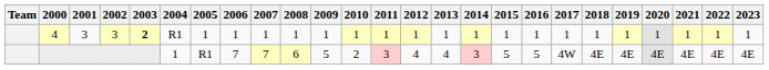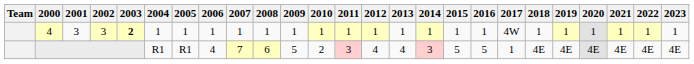row 2 | 2004: R1 -> 1
row 2 | 2017: 1 -> 4W
row 3 | 2004: 1 -> R1
row 3 | 2006: 7 -> 4
row 3 | 2017: 4W -> 1
